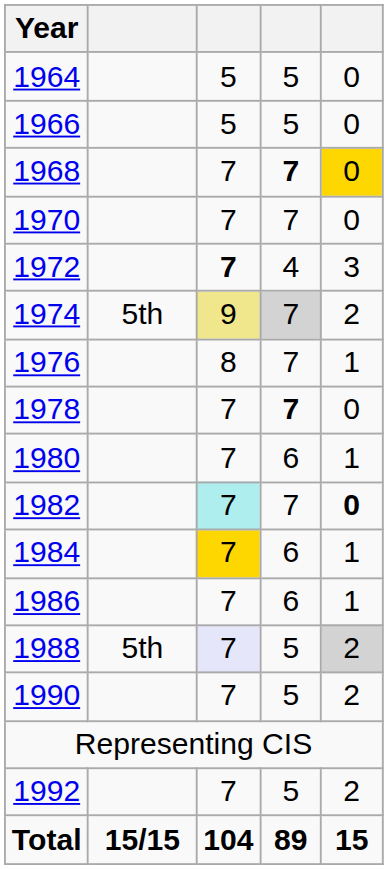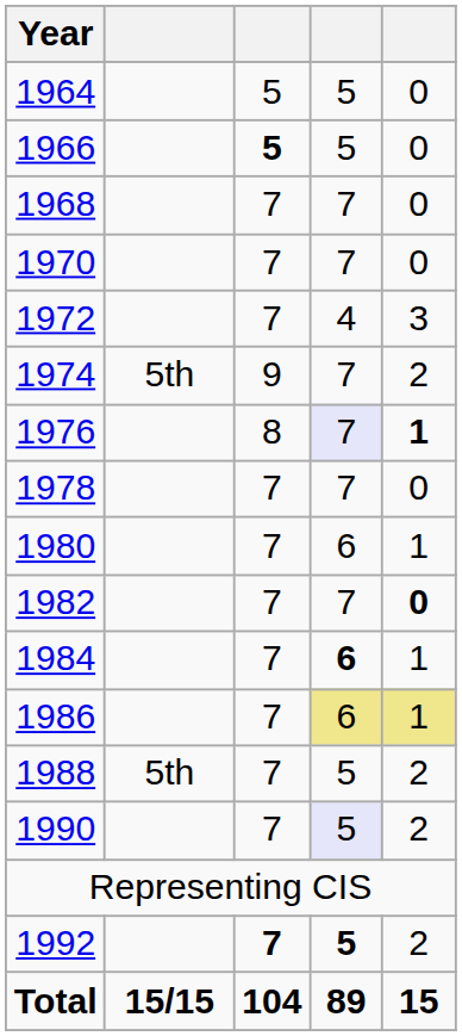1966 | column 3: normal -> bold
1968 | column 4: bold -> normal
1968 | column 5: gold background -> no background
1972 | column 3: bold -> normal
1974 | column 3: khaki background -> no background
1974 | column 4: lightgrey background -> no background
1976 | column 4: no background -> lavender background
1976 | column 5: normal -> bold
1978 | column 4: bold -> normal
1982 | column 3: paleturquoise background -> no background
1984 | column 3: gold background -> no background
1984 | column 4: normal -> bold
1986 | column 4: no background -> khaki background
1986 | column 5: no background -> khaki background
1988 | column 3: lavender background -> no background
1988 | column 5: lightgrey background -> no background
1990 | column 4: no background -> lavender background
1992 | column 3: normal -> bold
1992 | column 4: normal -> bold
